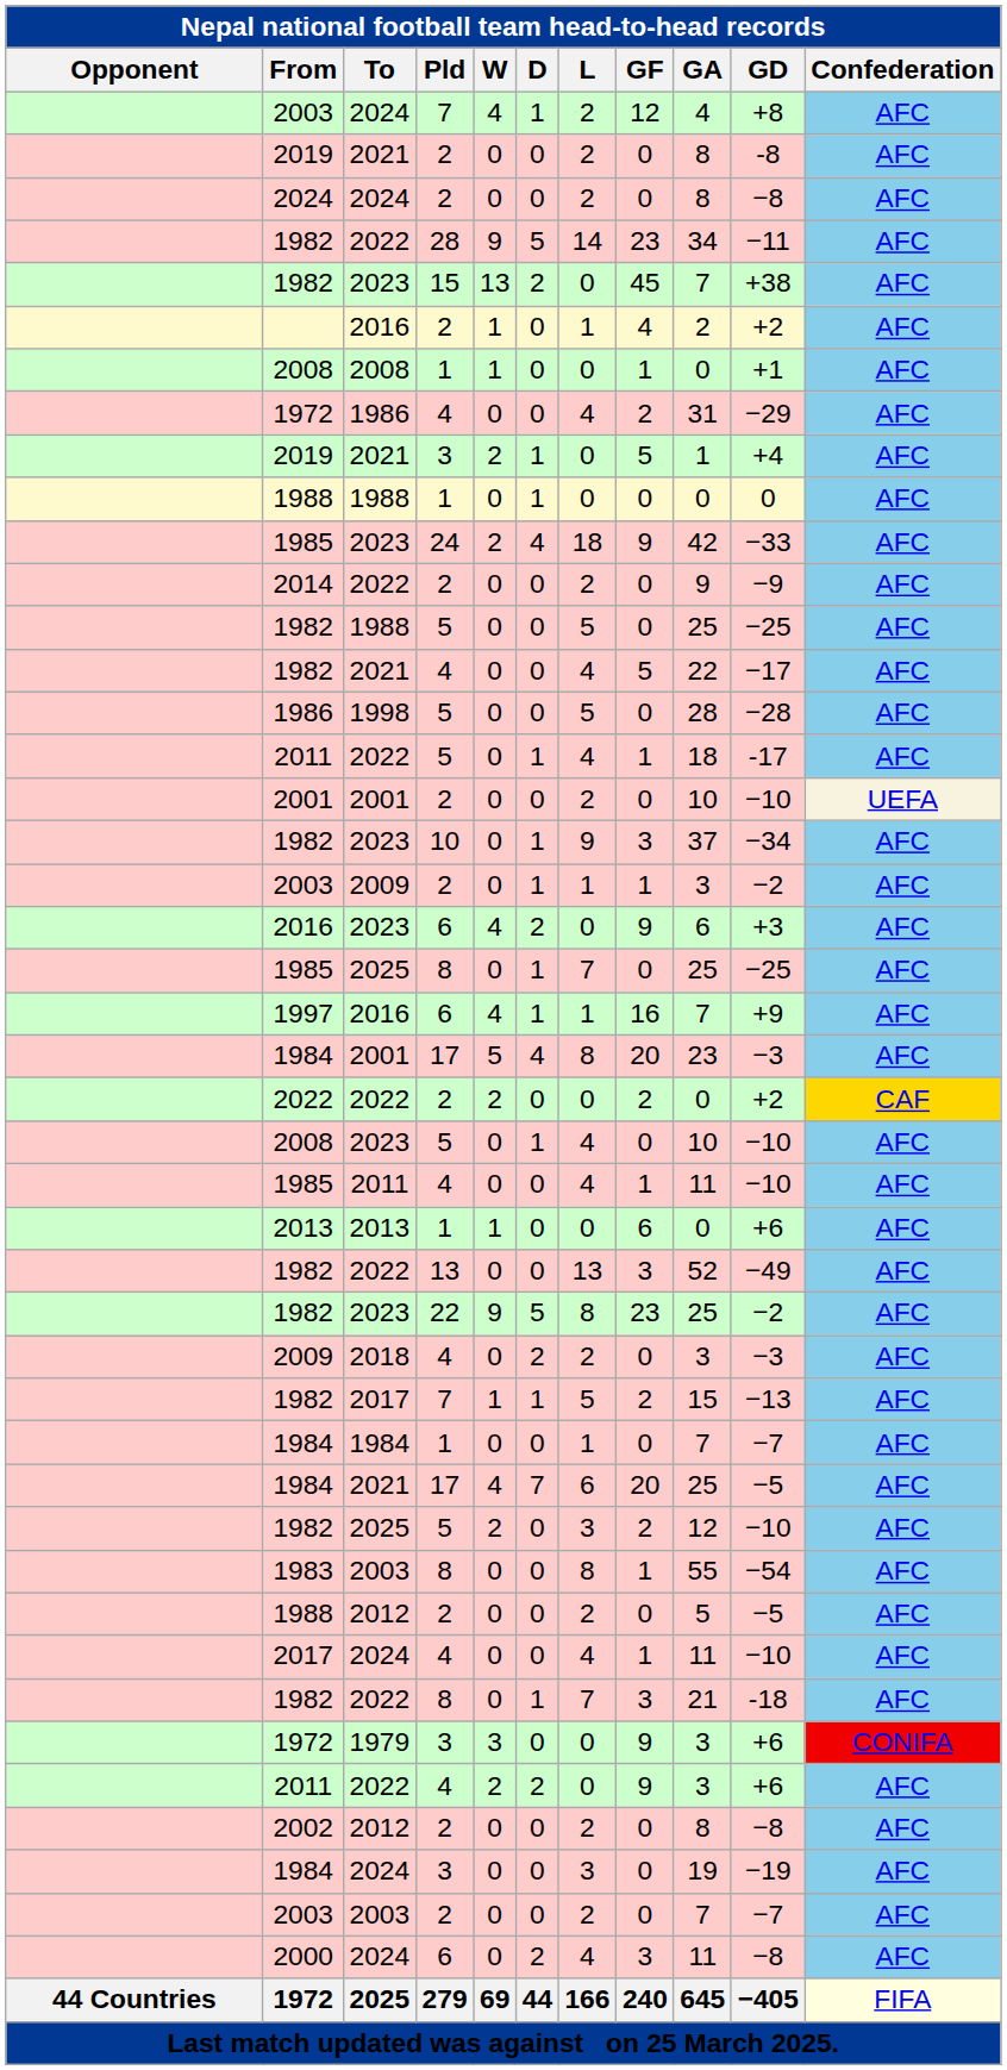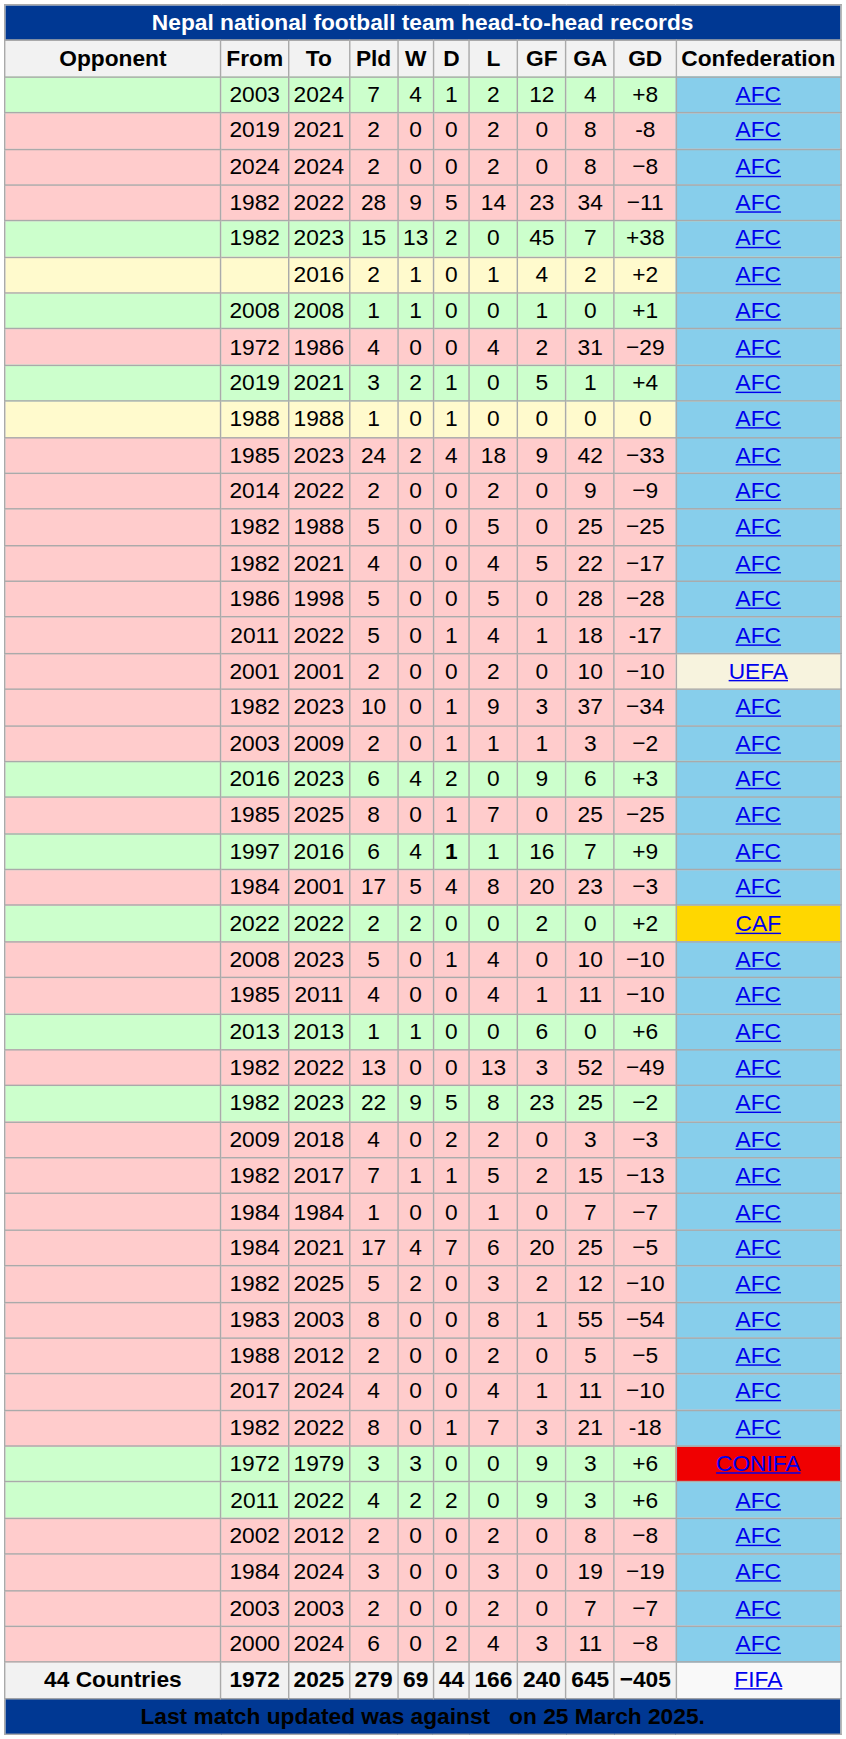1997 | D: normal -> bold
1972 / 279 | Confederation: lightyellow background -> no background
